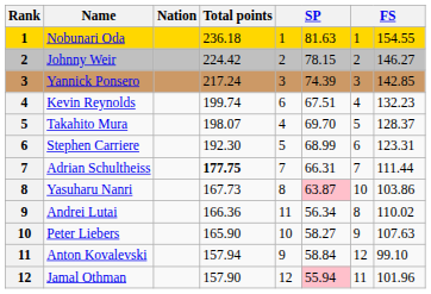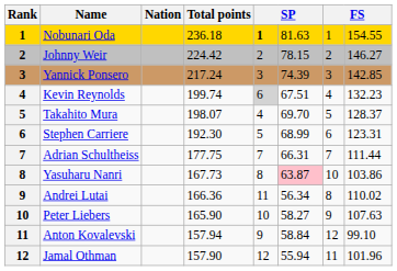Nobunari Oda | column 5: normal -> bold
Kevin Reynolds | column 5: no background -> lightgrey background
Adrian Schultheiss | Total points: bold -> normal
Jamal Othman | column 6: pink background -> no background
